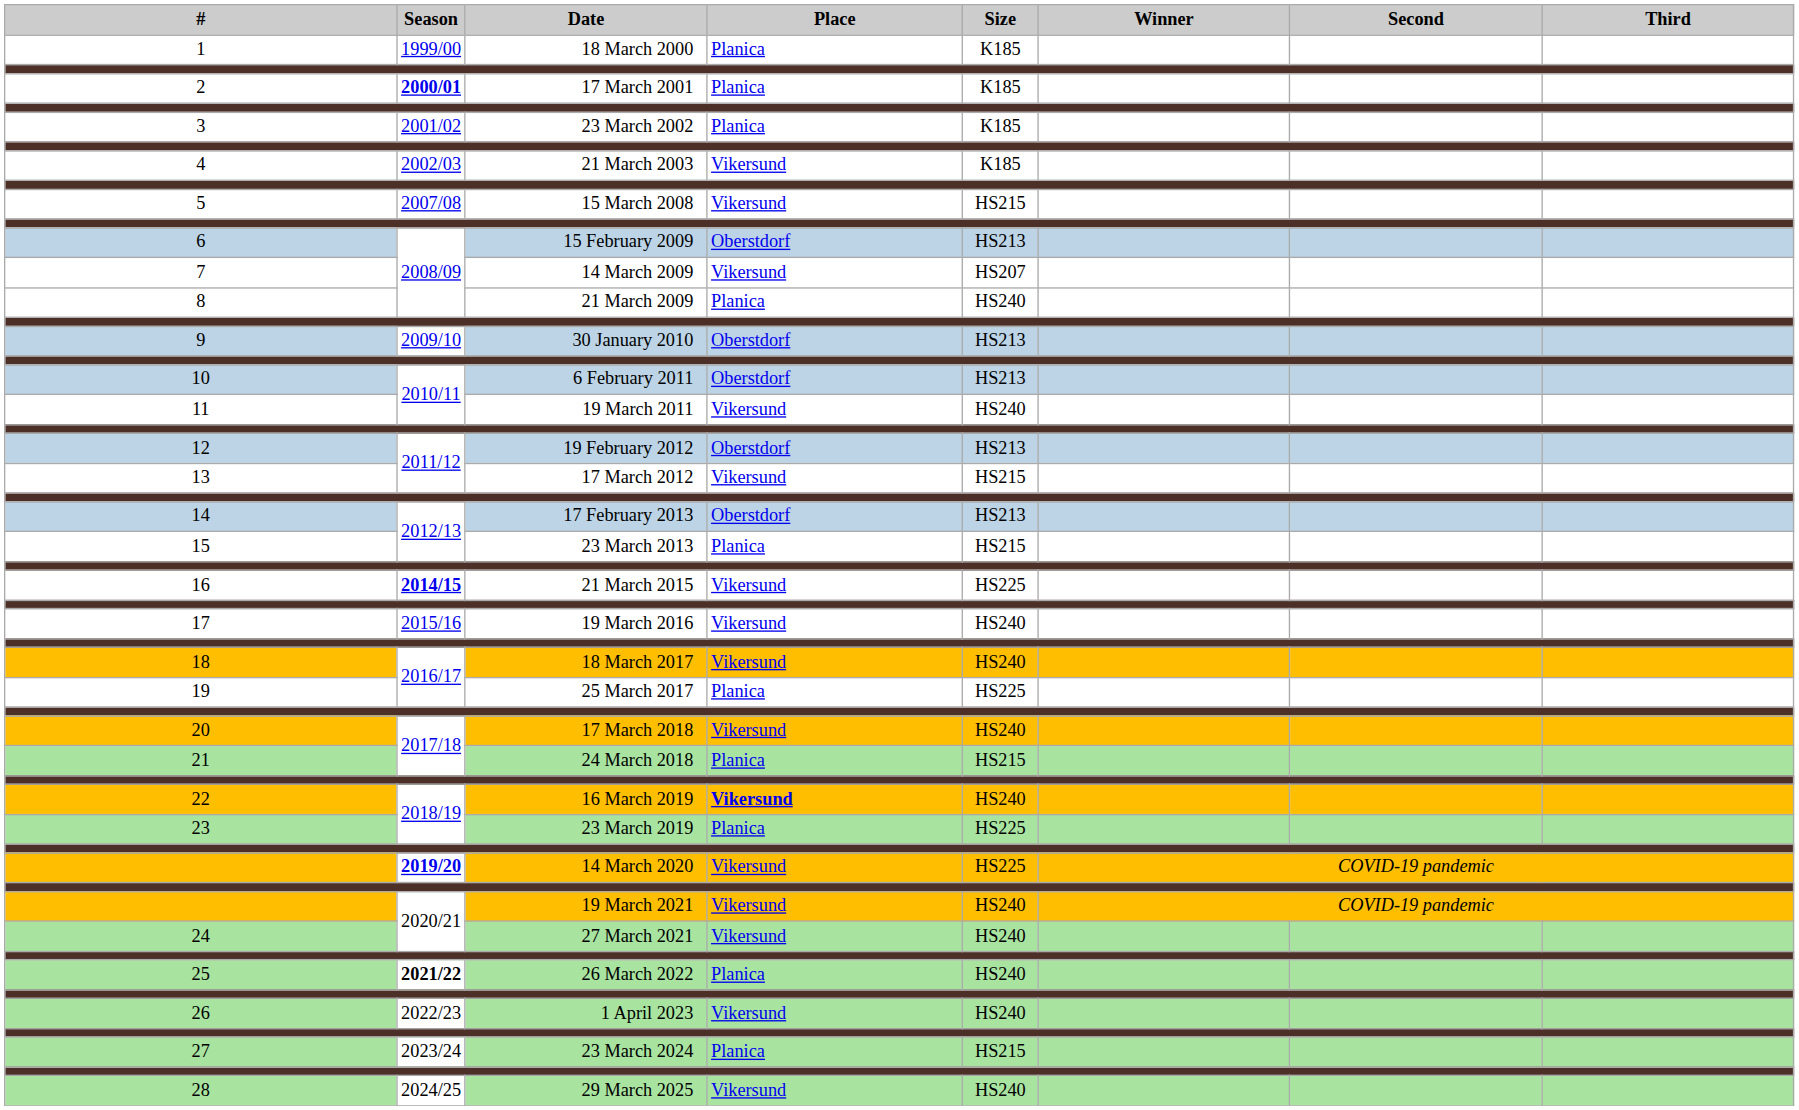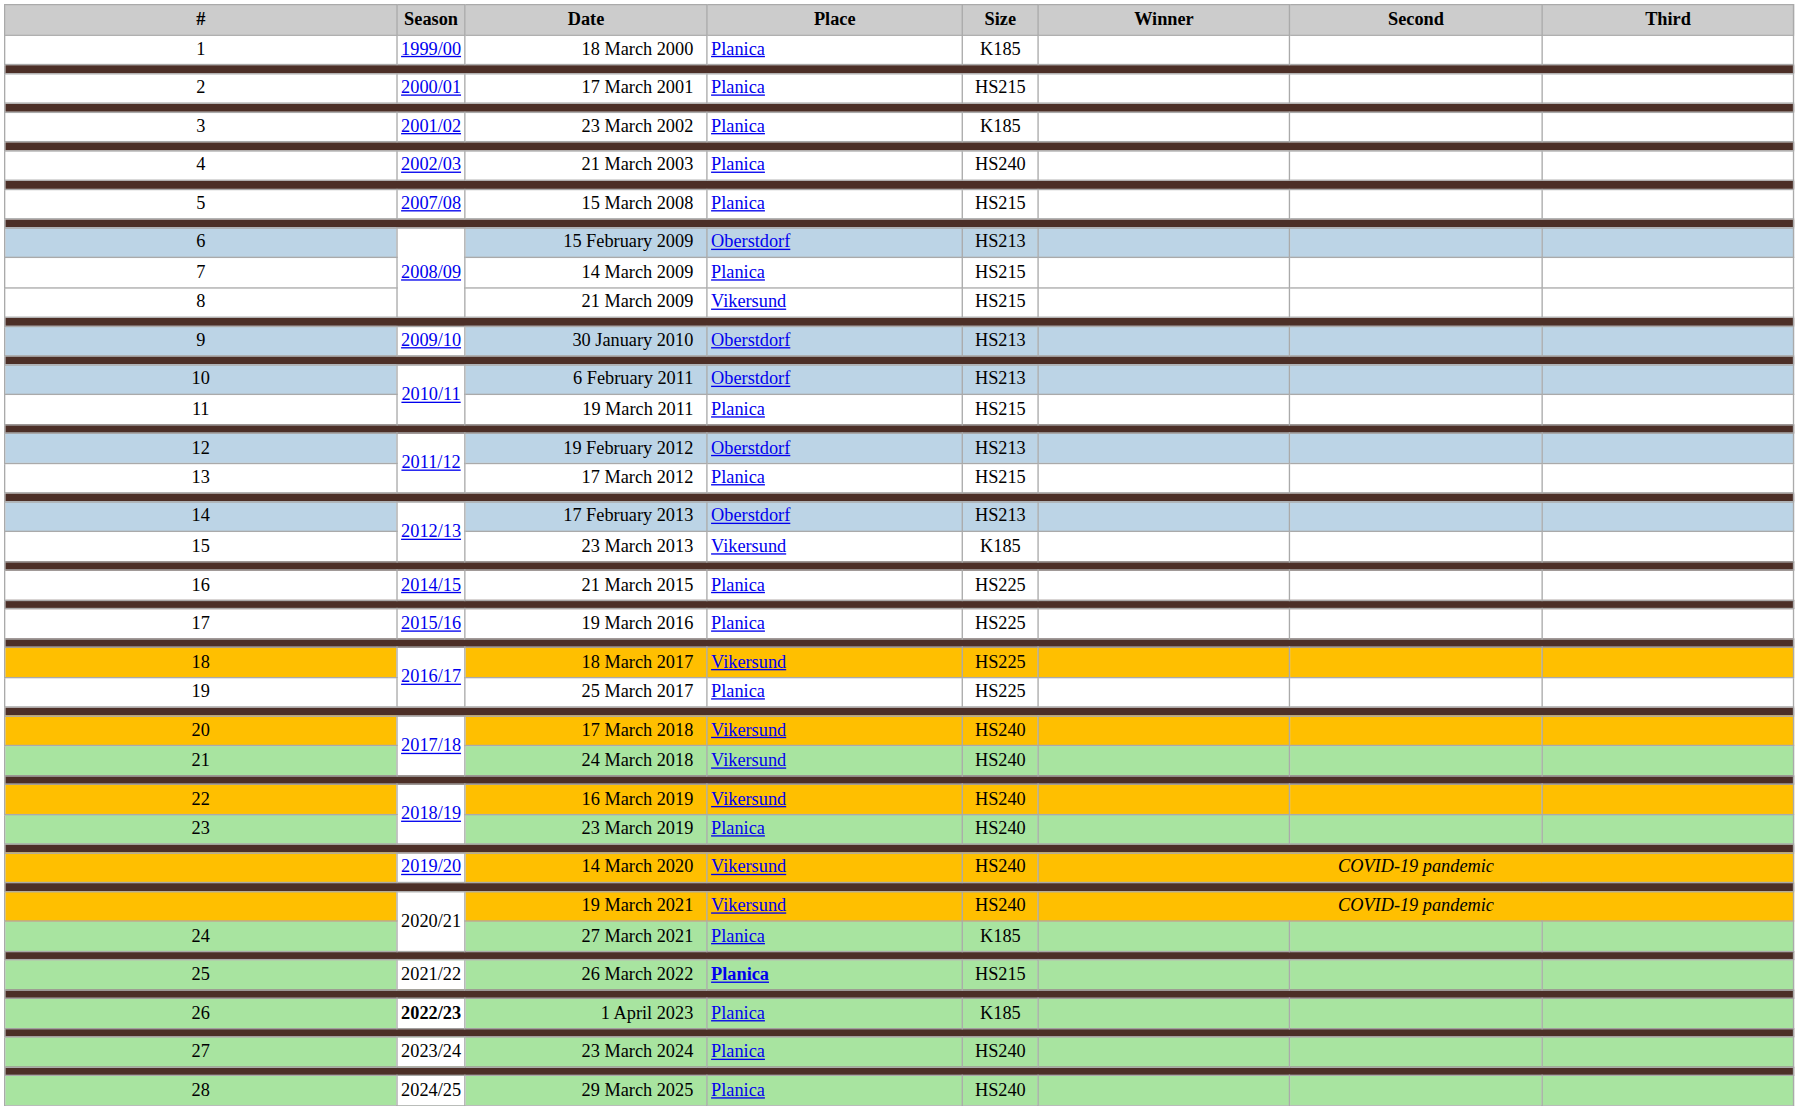17 March 2001 | Season: bold -> normal
17 March 2001 | Size: K185 -> HS215
21 March 2003 | Place: Vikersund -> Planica
21 March 2003 | Size: K185 -> HS240
15 March 2008 | Place: Vikersund -> Planica
14 March 2009 | Place: Vikersund -> Planica
14 March 2009 | Size: HS207 -> HS215
21 March 2009 | Place: Planica -> Vikersund
21 March 2009 | Size: HS240 -> HS215
19 March 2011 | Place: Vikersund -> Planica
19 March 2011 | Size: HS240 -> HS215
17 March 2012 | Place: Vikersund -> Planica
23 March 2013 | Place: Planica -> Vikersund
23 March 2013 | Size: HS215 -> K185
21 March 2015 | Season: bold -> normal
21 March 2015 | Place: Vikersund -> Planica
19 March 2016 | Place: Vikersund -> Planica
19 March 2016 | Size: HS240 -> HS225
18 March 2017 | Size: HS240 -> HS225
24 March 2018 | Place: Planica -> Vikersund
24 March 2018 | Size: HS215 -> HS240
16 March 2019 | Place: bold -> normal
23 March 2019 | Size: HS225 -> HS240
14 March 2020 | Season: bold -> normal
14 March 2020 | Size: HS225 -> HS240
27 March 2021 | Place: Vikersund -> Planica
27 March 2021 | Size: HS240 -> K185
26 March 2022 | Season: bold -> normal
26 March 2022 | Place: normal -> bold
26 March 2022 | Size: HS240 -> HS215
1 April 2023 | Season: normal -> bold
1 April 2023 | Place: Vikersund -> Planica
1 April 2023 | Size: HS240 -> K185
23 March 2024 | Size: HS215 -> HS240
29 March 2025 | Place: Vikersund -> Planica
